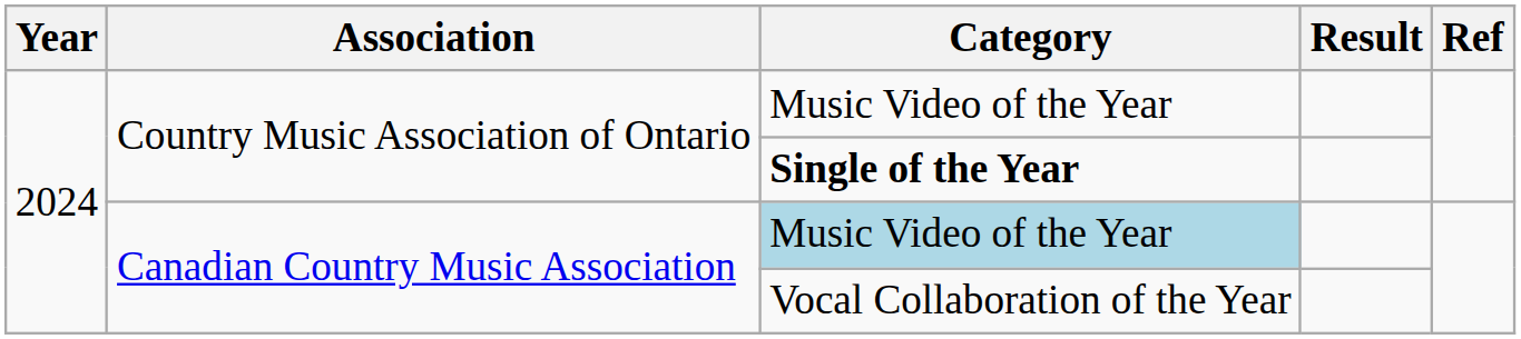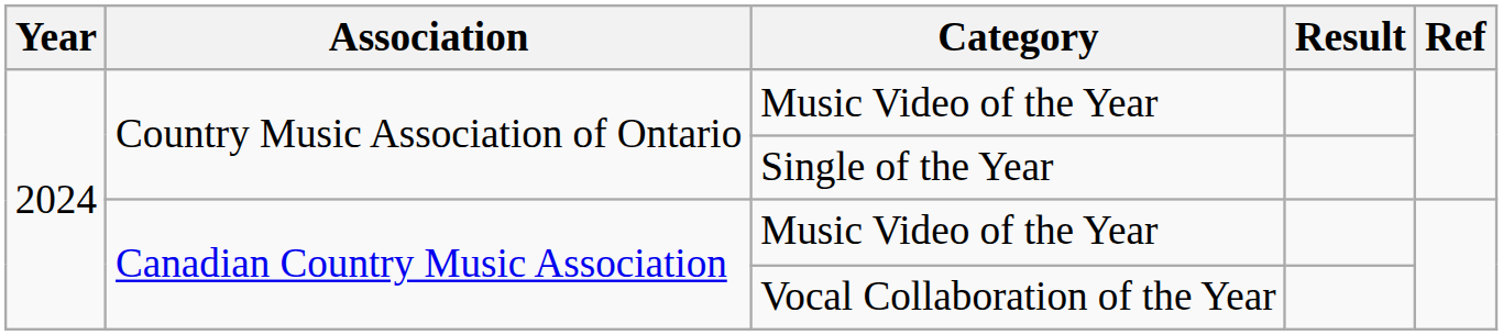Single of the Year | Category: bold -> normal
Canadian Country Music Association / Music Video of the Year | Category: lightblue background -> no background
